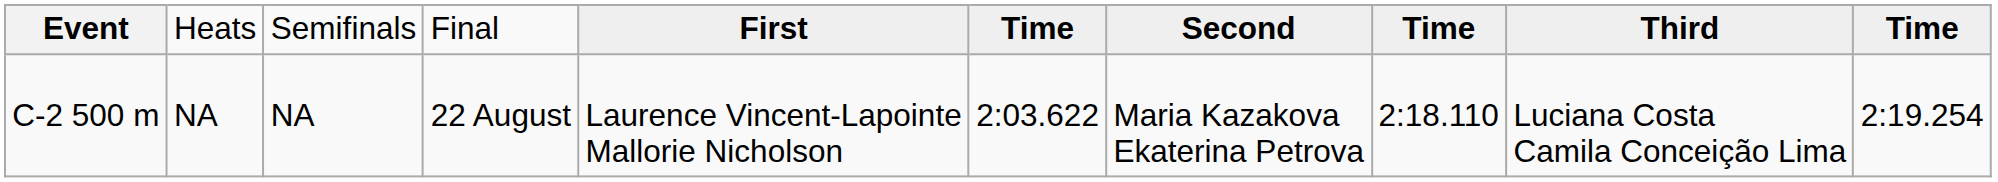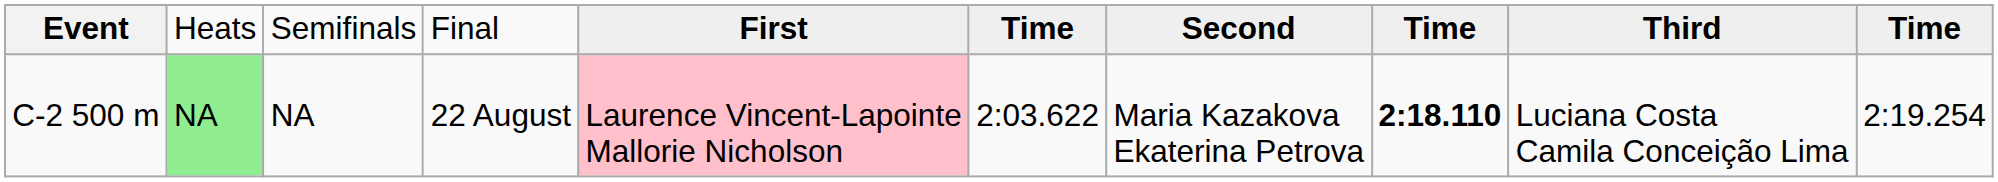C-2 500 m | column 2: no background -> lightgreen background
C-2 500 m | column 5: no background -> pink background
C-2 500 m | column 8: normal -> bold
